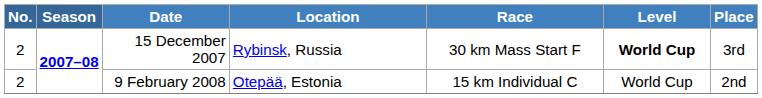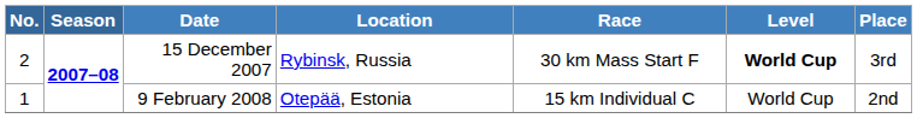9 February 2008 | No.: 2 -> 1
